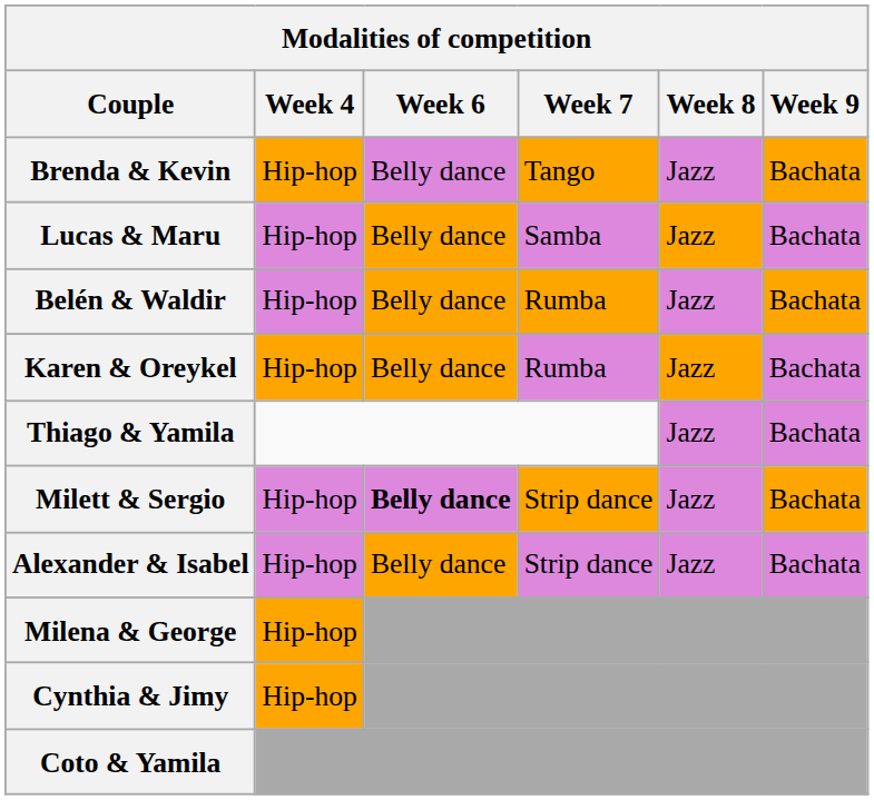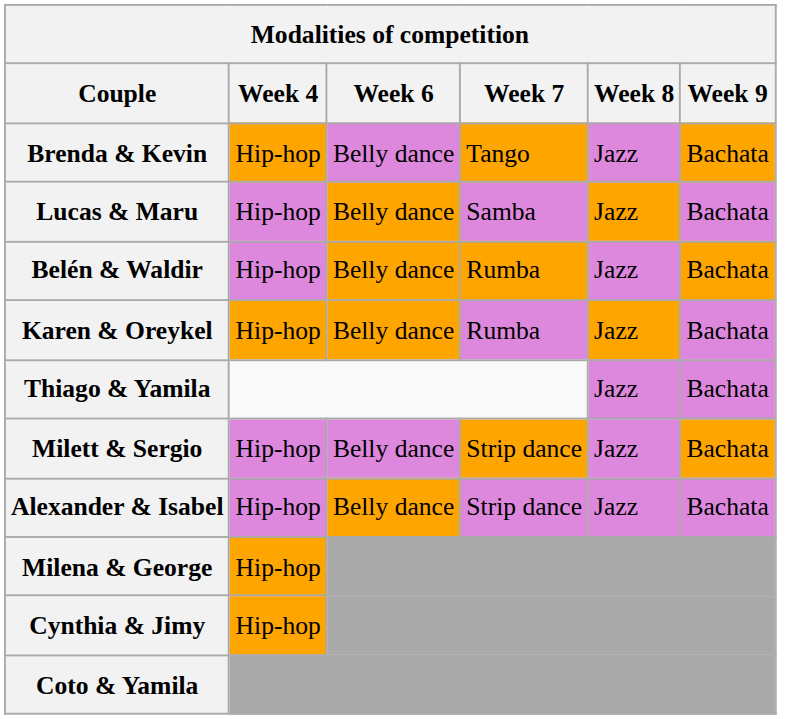Milett & Sergio | Week 6: bold -> normal
